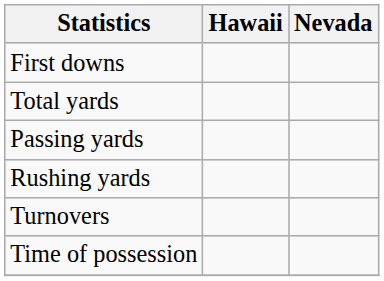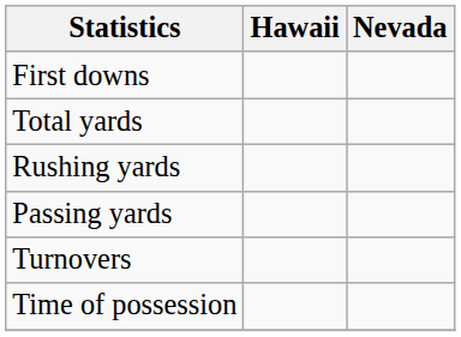rows swapped: Rushing yards <-> Passing yards
